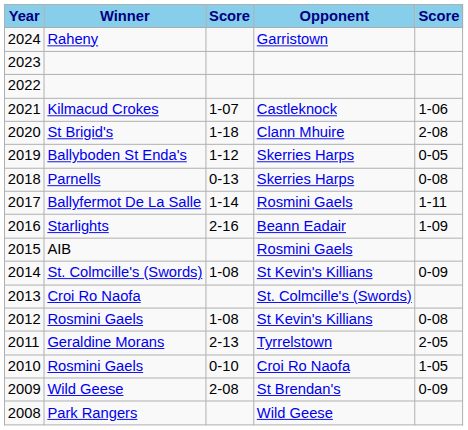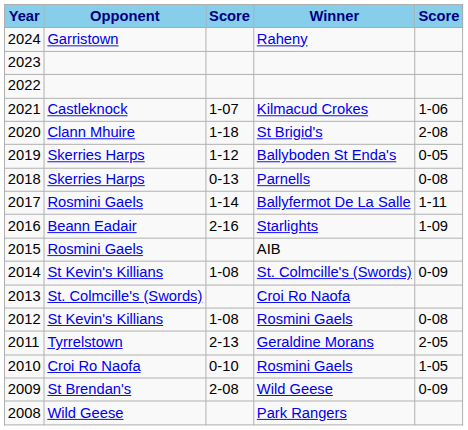columns swapped: Winner <-> Opponent
